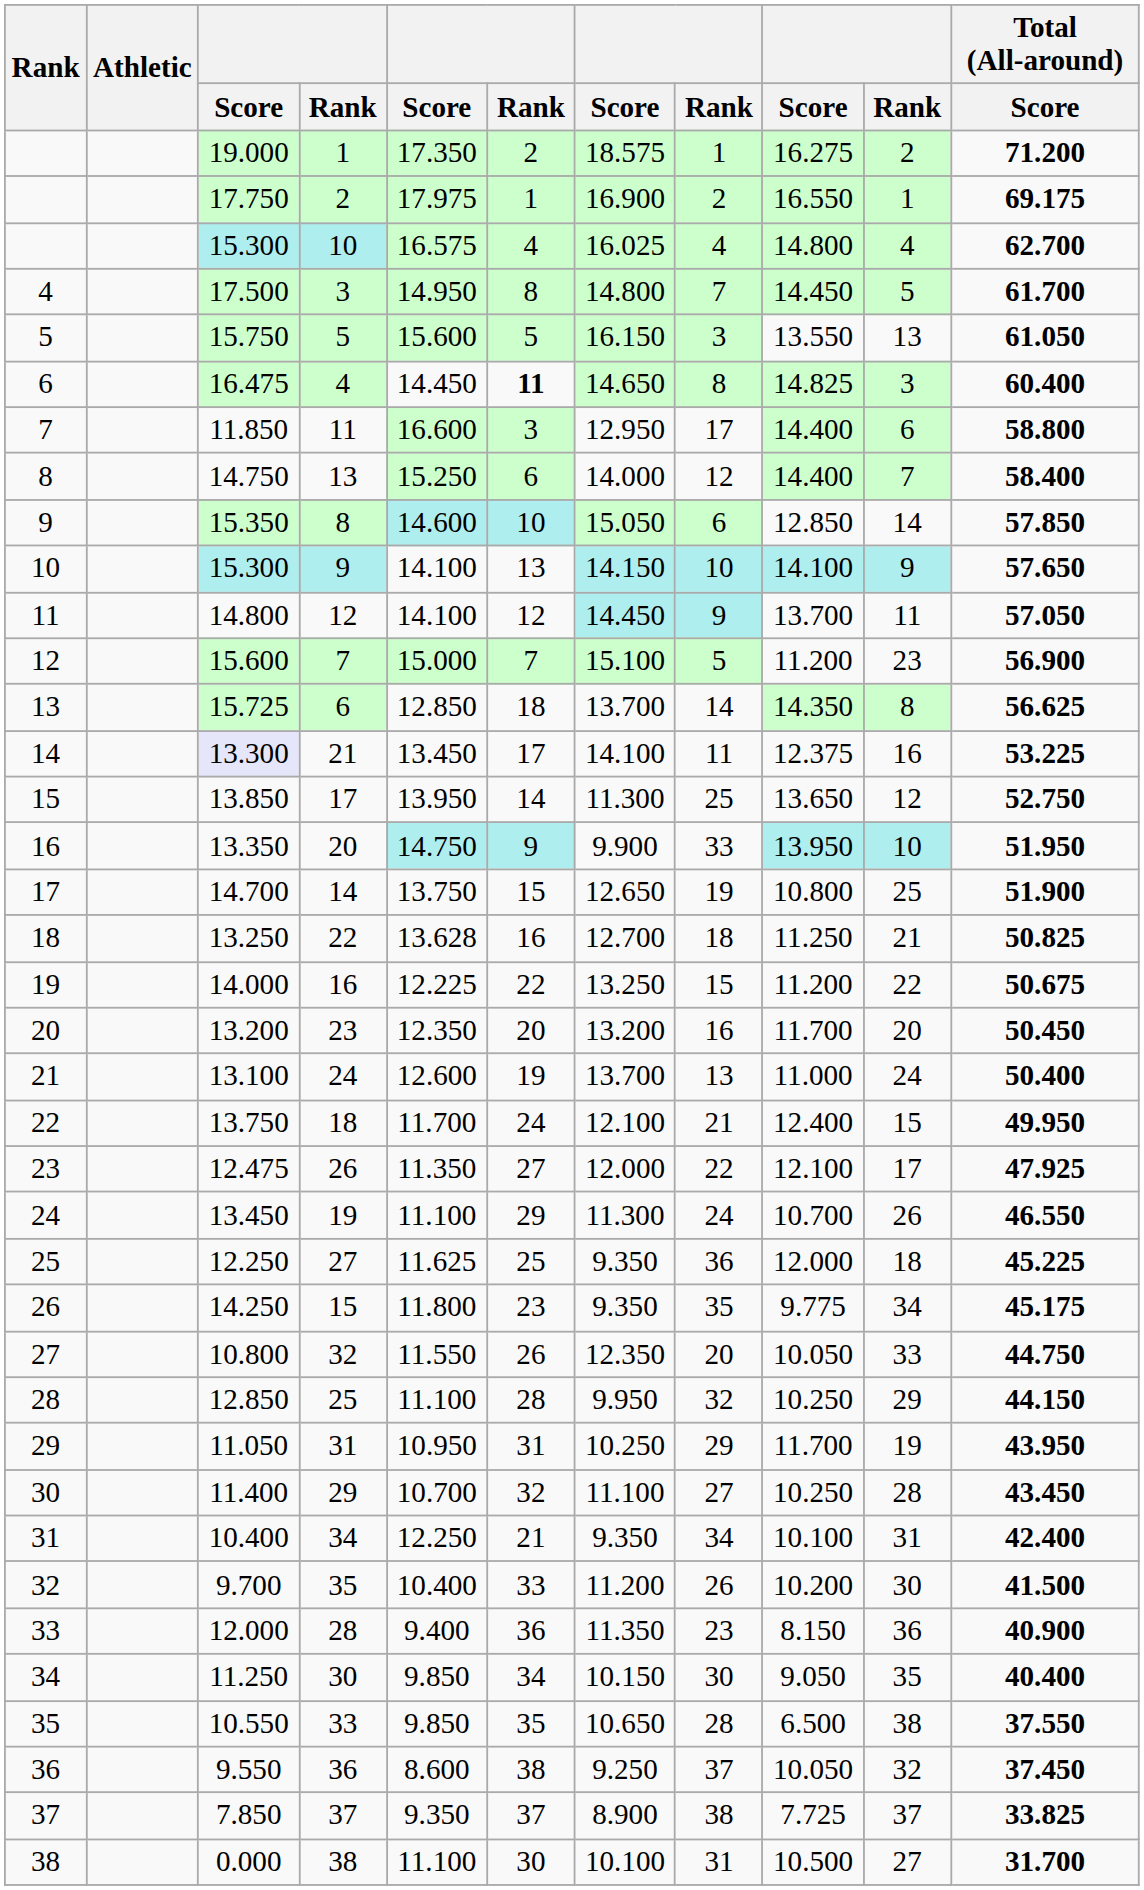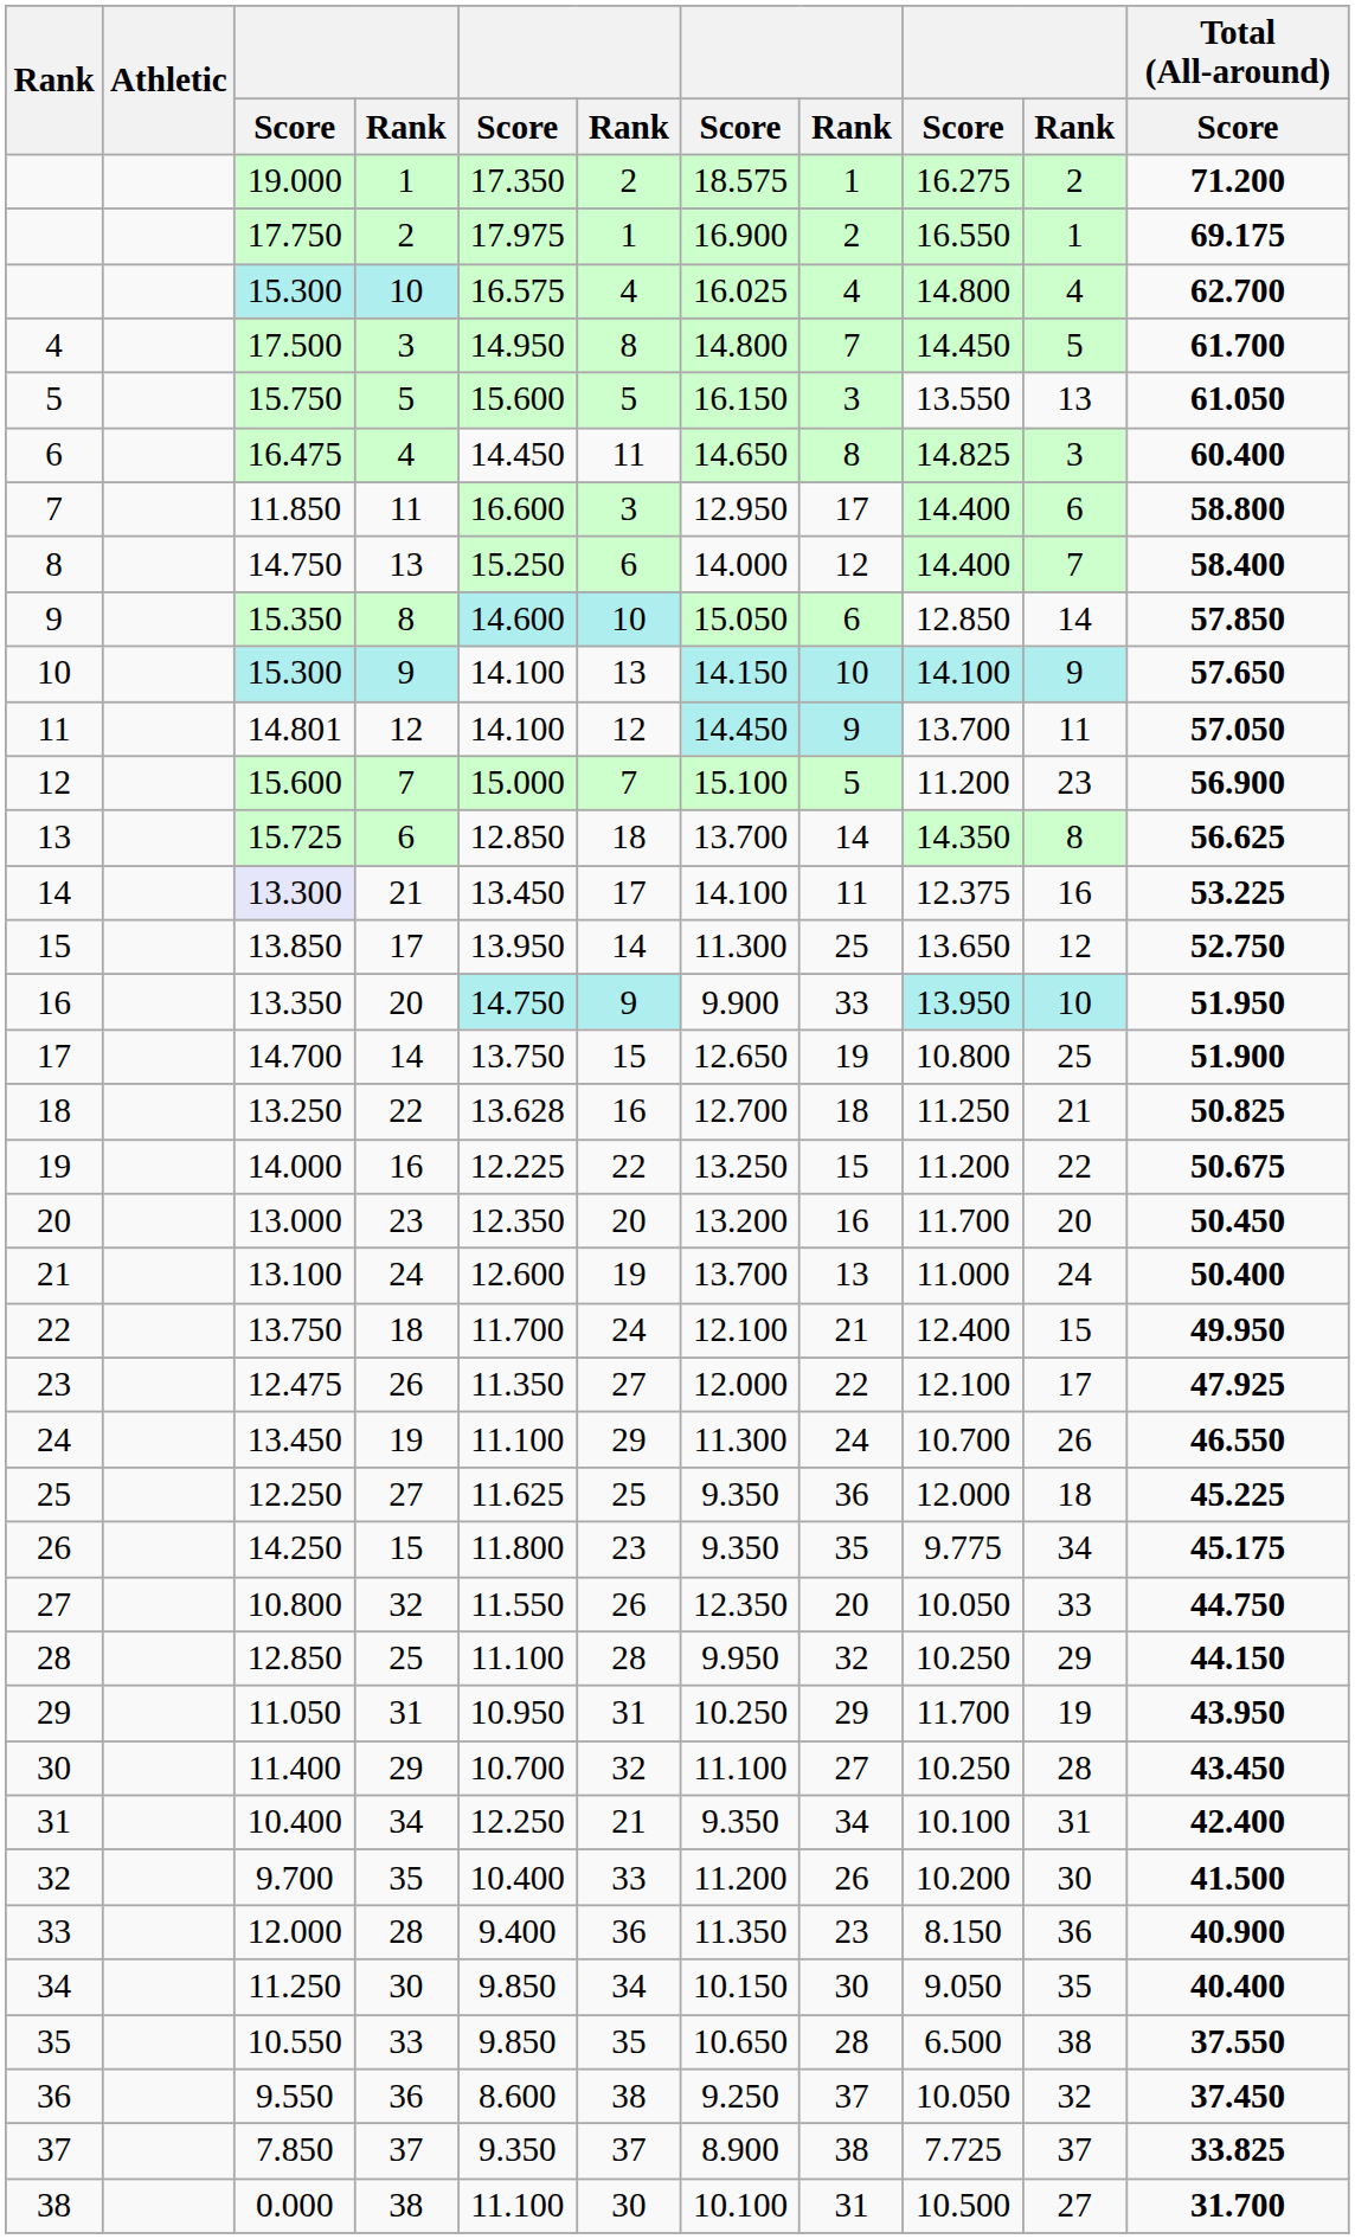row 8 | column 6: bold -> normal
row 13 | column 3: 14.800 -> 14.801
row 22 | column 3: 13.200 -> 13.000
